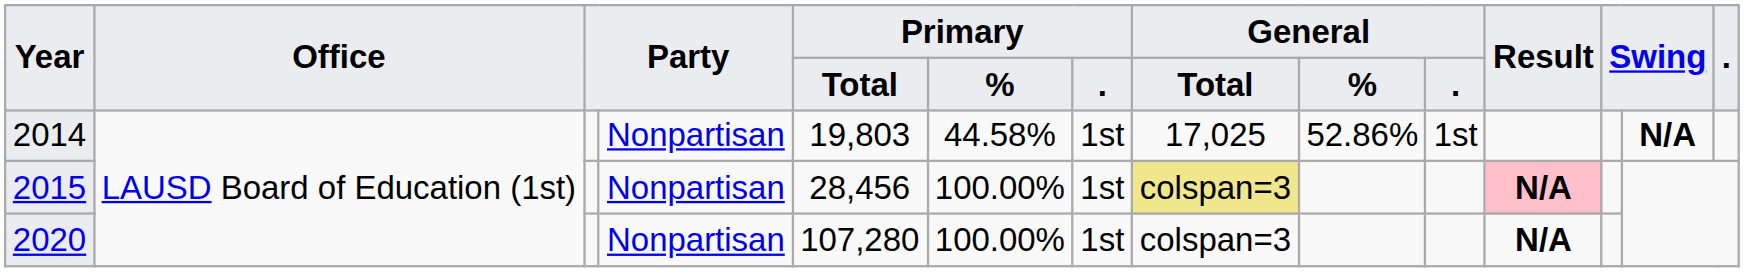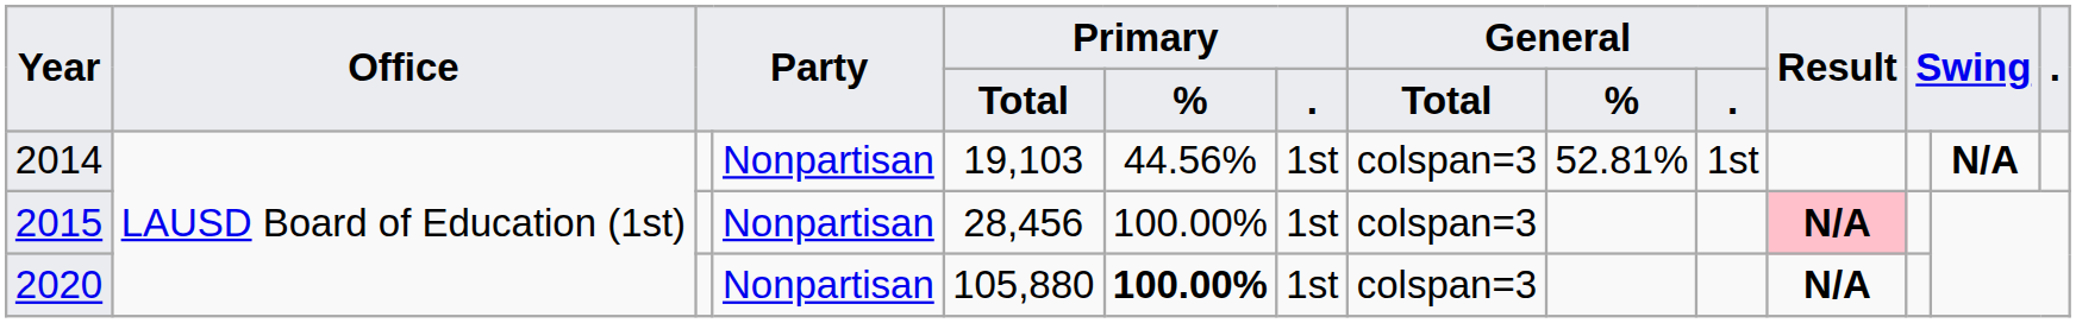2014 | Primary / Total: 19,803 -> 19,103
2014 | Primary / %: 44.58% -> 44.56%
2014 | General / Total: 17,025 -> colspan=3
2014 | General / %: 52.86% -> 52.81%
2015 | General / Total: khaki background -> no background
2020 | Primary / Total: 107,280 -> 105,880
2020 | Primary / %: normal -> bold
